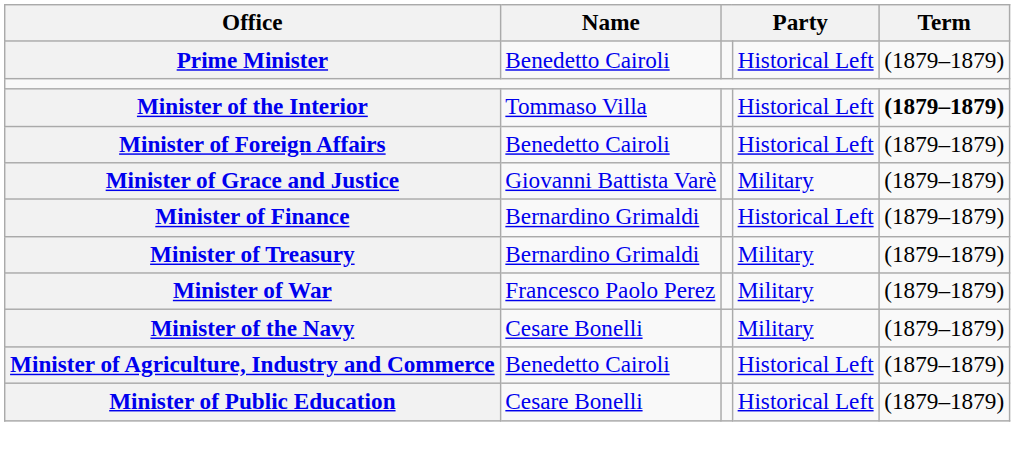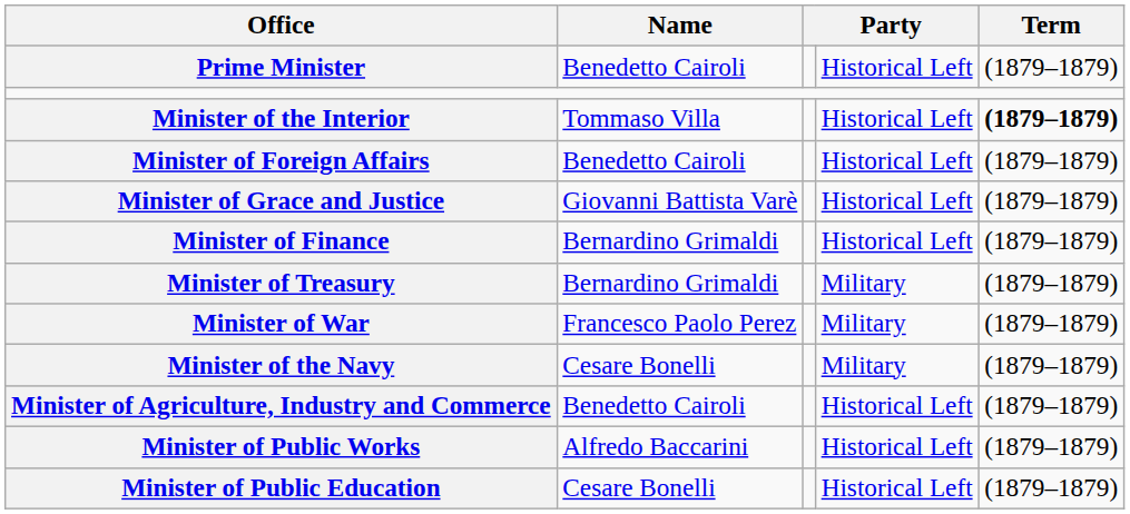Minister of Grace and Justice | column 4: Military -> Historical Left
+ row: Minister of Public Works | Alfredo Baccarini | Historical Left | (1879–1879)
